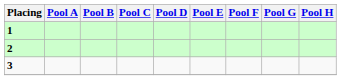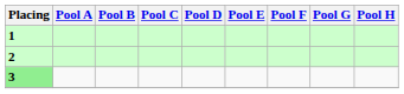3 | Placing: no background -> lightgreen background
